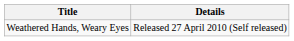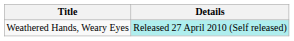Weathered Hands, Weary Eyes | Details: no background -> paleturquoise background
